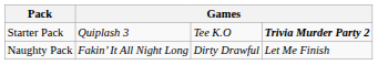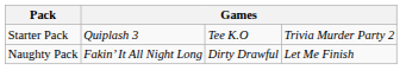Starter Pack | column 4: bold -> normal
